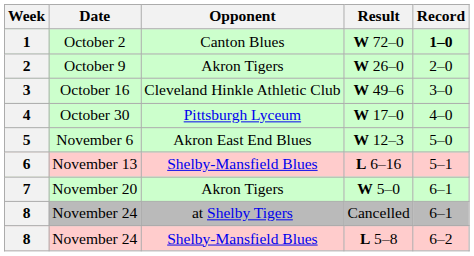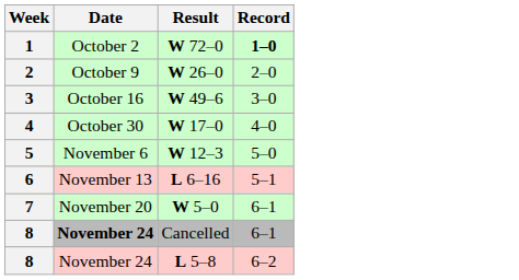- column: Opponent | Canton Blues | Akron Tigers | Cleveland Hinkle Athletic Club | Pittsburgh Lyceum | Akron East End Blues | Shelby-Mansfield Blues | Akron Tigers | at Shelby Tigers | Shelby-Mansfield Blues
Cancelled | Date: normal -> bold
